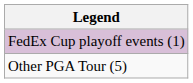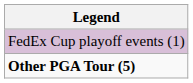row 3 | column 1: normal -> bold
